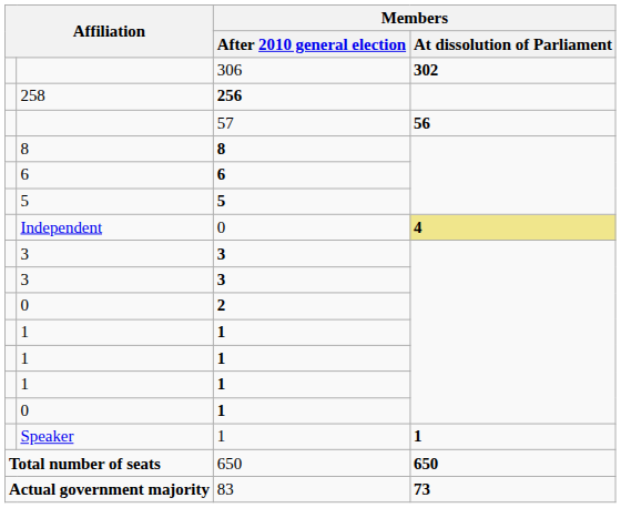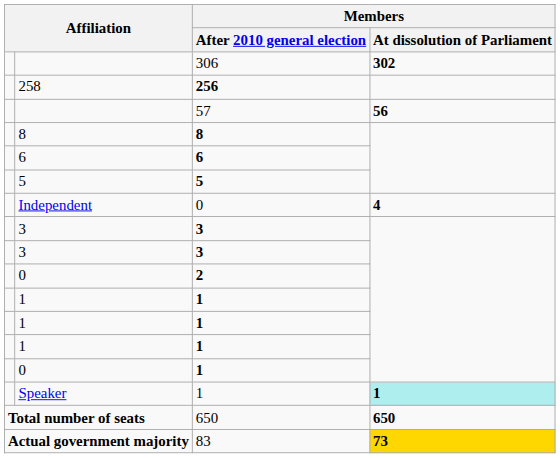Independent | Members / At dissolution of Parliament: khaki background -> no background
Speaker | Members / At dissolution of Parliament: no background -> paleturquoise background
Actual government majority | Members / At dissolution of Parliament: no background -> gold background
